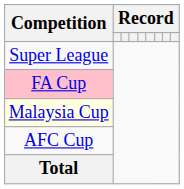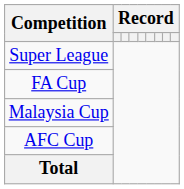FA Cup | Competition: pink background -> no background
Malaysia Cup | Competition: lightyellow background -> no background
